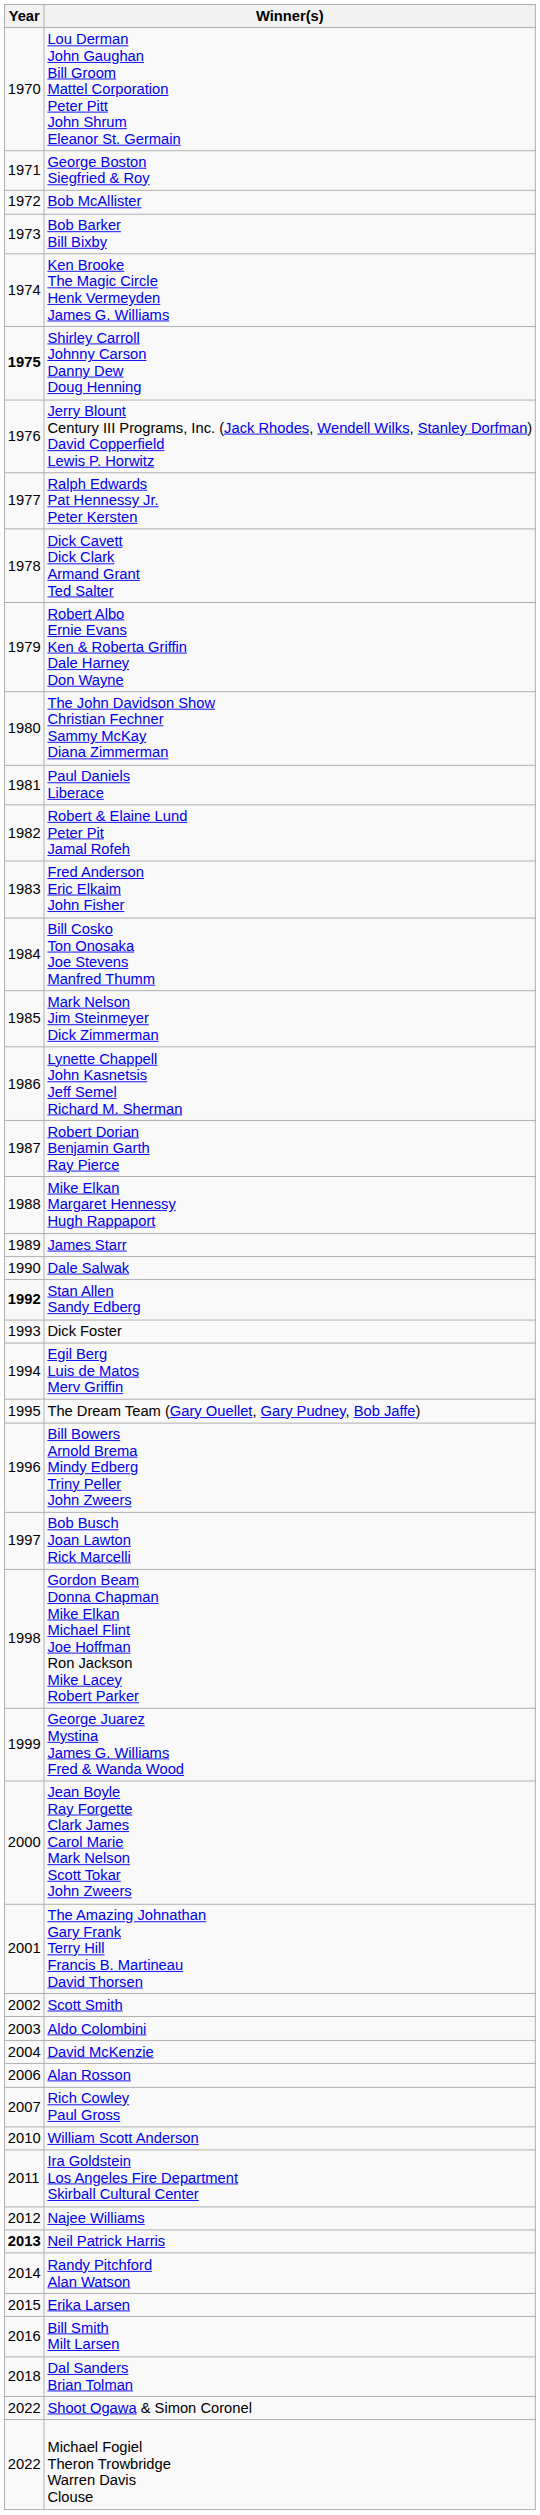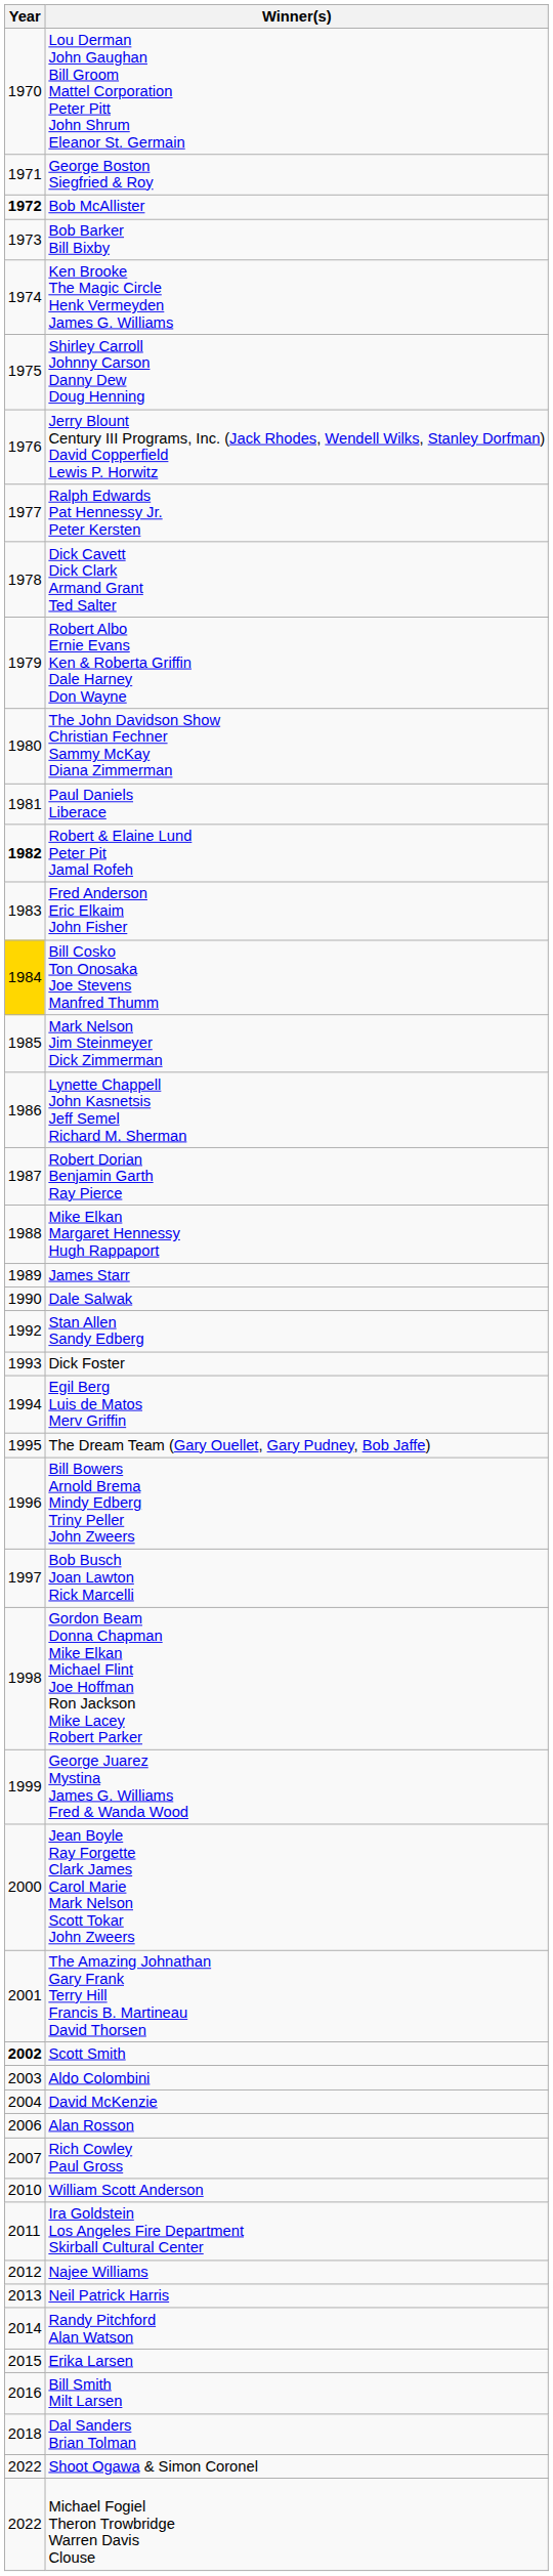Bob McAllister | Year: normal -> bold
Shirley Carroll Johnny Carson Danny Dew Doug Henning | Year: bold -> normal
Robert & Elaine Lund Peter Pit Jamal Rofeh | Year: normal -> bold
Bill Cosko Ton Onosaka Joe Stevens Manfred Thumm | Year: no background -> gold background
Stan Allen Sandy Edberg | Year: bold -> normal
Scott Smith | Year: normal -> bold
Neil Patrick Harris | Year: bold -> normal
